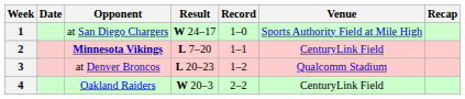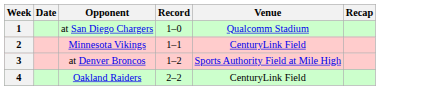- column: Result | W 24–17 | L 7–20 | L 20–23 | W 20–3
1 | Venue: Sports Authority Field at Mile High -> Qualcomm Stadium
2 | Opponent: bold -> normal
3 | Venue: Qualcomm Stadium -> Sports Authority Field at Mile High
